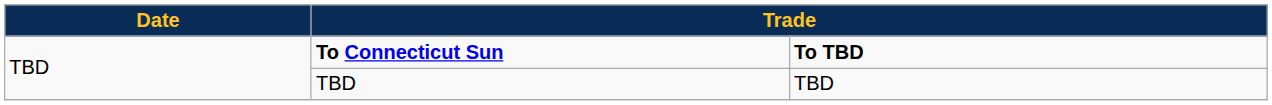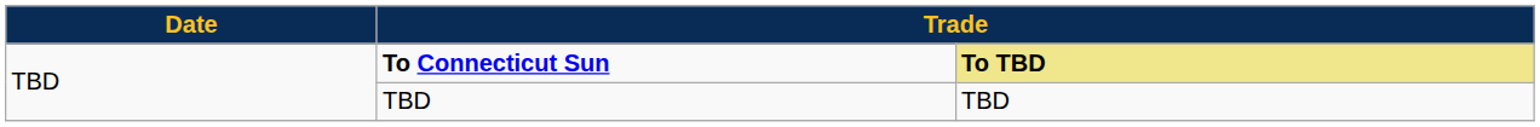To Connecticut Sun | column 3: no background -> khaki background
